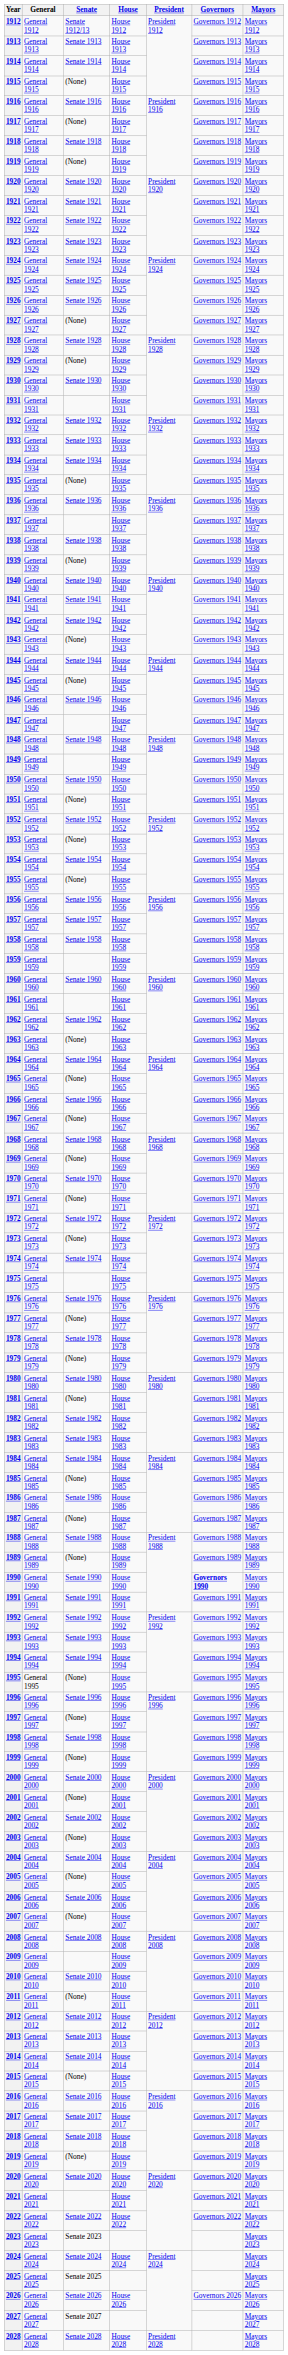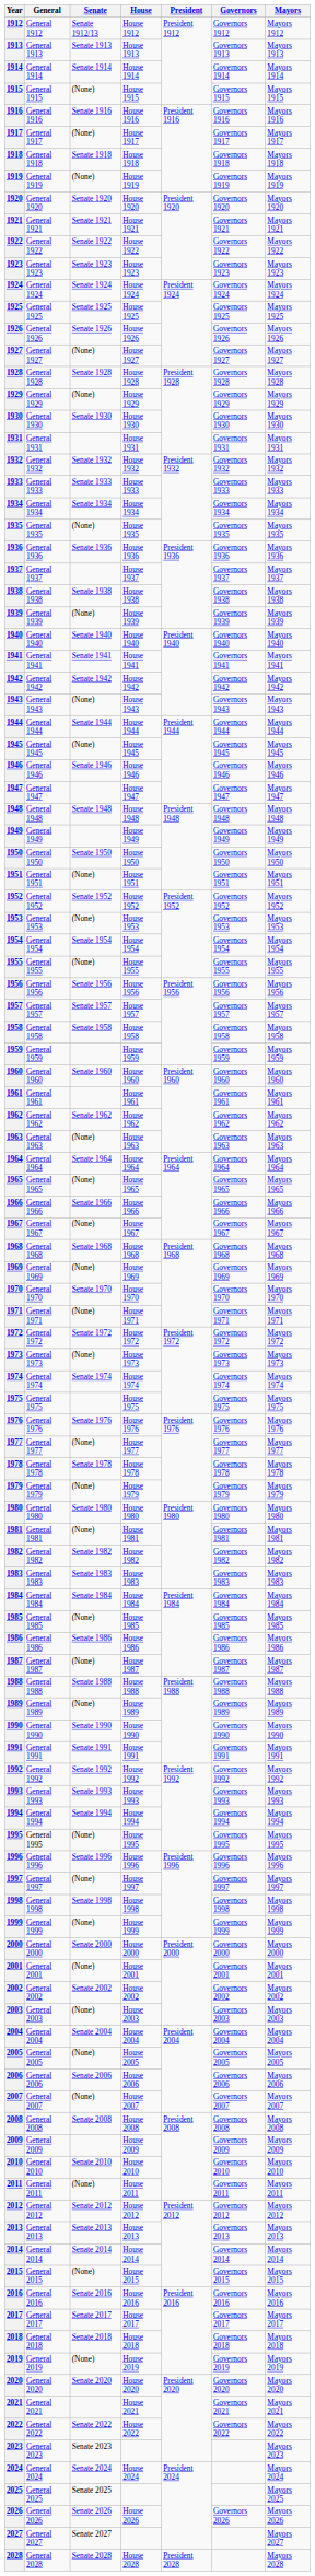1990 | Governors: bold -> normal
